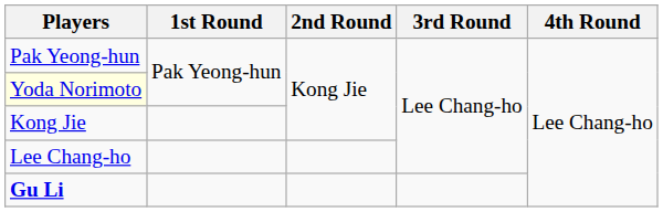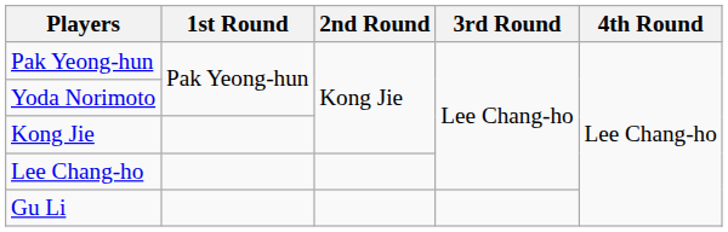Yoda Norimoto | Players: lightyellow background -> no background
Gu Li | Players: bold -> normal
